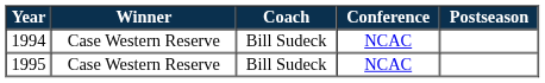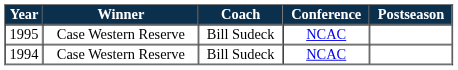rows swapped: 1994 <-> 1995
